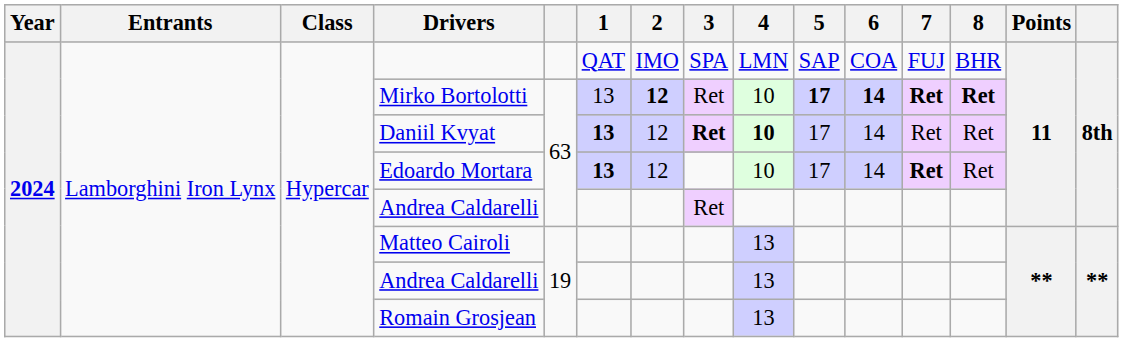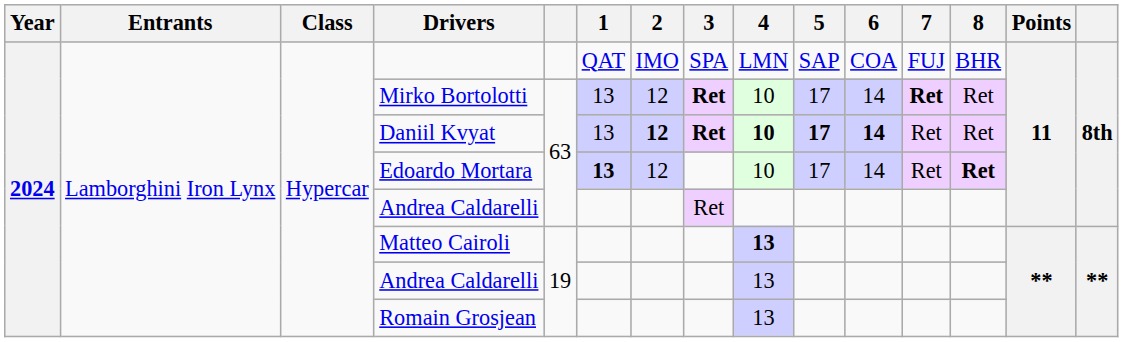Mirko Bortolotti | 2: bold -> normal
Mirko Bortolotti | 3: normal -> bold
Mirko Bortolotti | 5: bold -> normal
Mirko Bortolotti | 6: bold -> normal
Mirko Bortolotti | 8: bold -> normal
Daniil Kvyat | 1: bold -> normal
Daniil Kvyat | 2: normal -> bold
Daniil Kvyat | 5: normal -> bold
Daniil Kvyat | 6: normal -> bold
Edoardo Mortara | 7: bold -> normal
Edoardo Mortara | 8: normal -> bold
Matteo Cairoli | 4: normal -> bold
